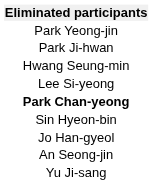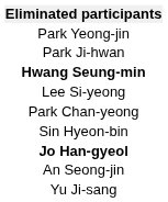Hwang Seung-min | column 1: normal -> bold
Park Chan-yeong | column 1: bold -> normal
Jo Han-gyeol | column 1: normal -> bold
